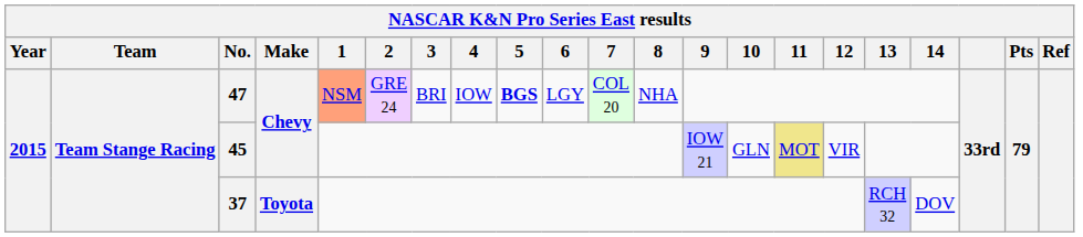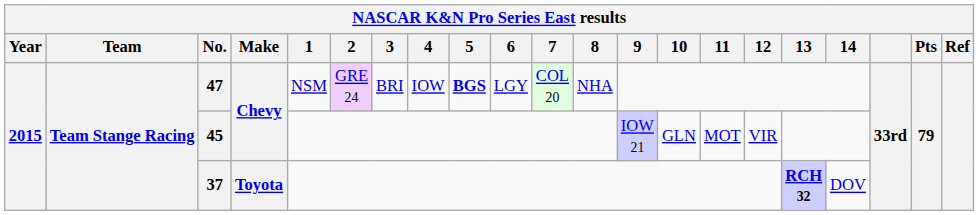47 | 1: lightsalmon background -> no background
45 | 11: khaki background -> no background
37 | 13: normal -> bold
